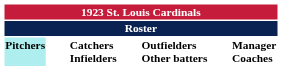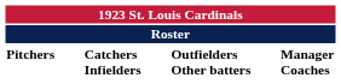Pitchers | column 1: paleturquoise background -> no background
